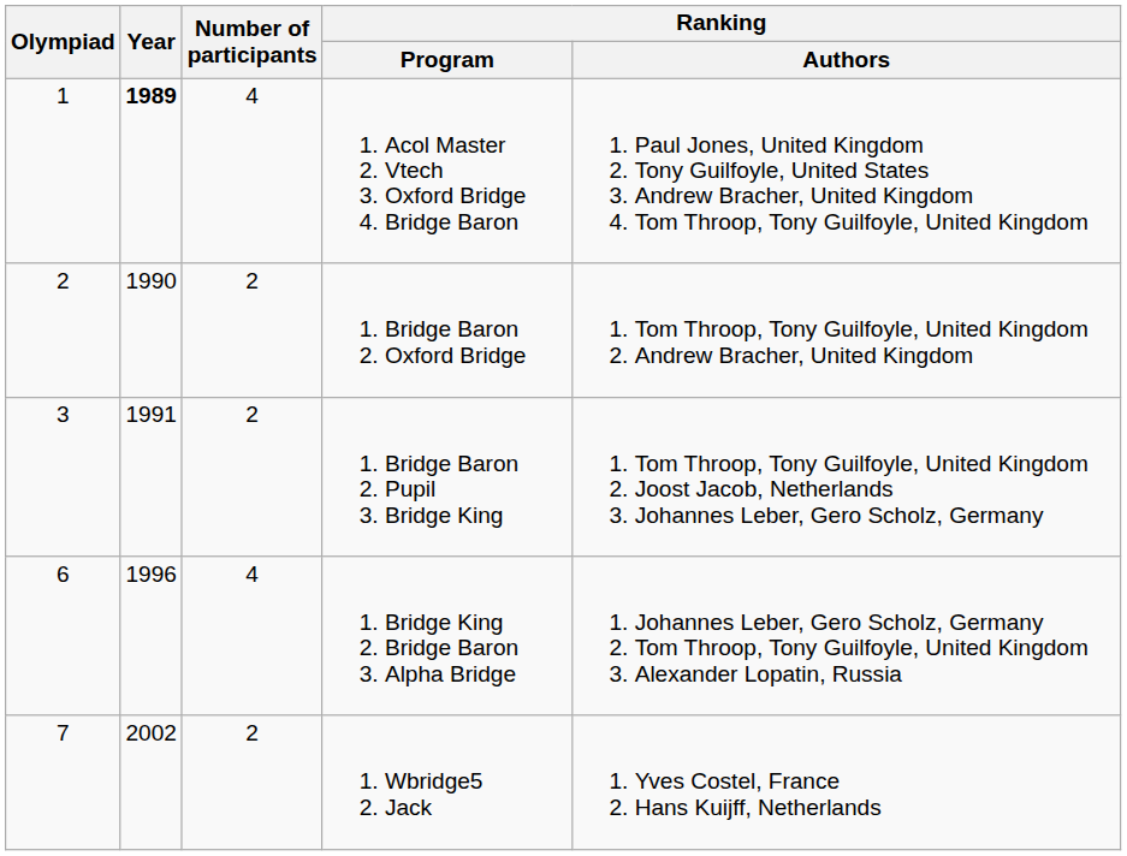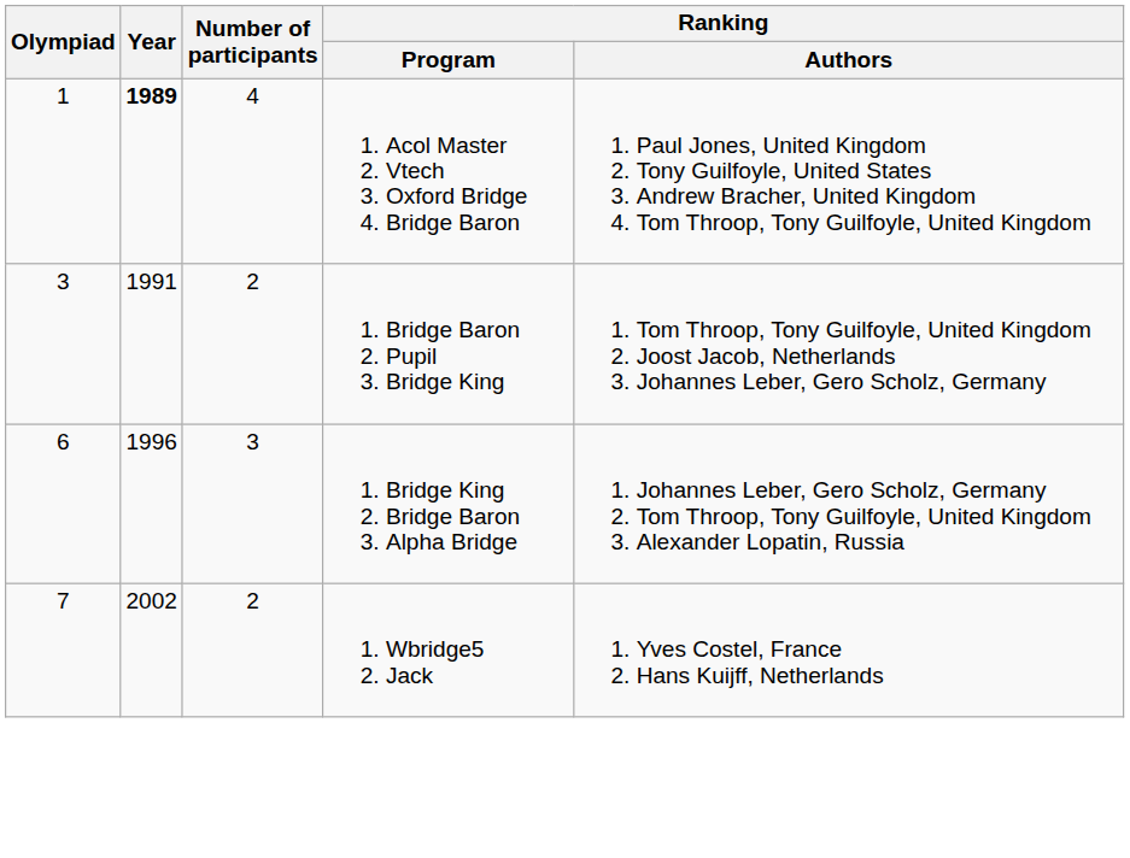- row: 2 | 1990 | 2 | Bridge Baron Oxford Bridge | Tom Throop, Tony Guilfoyle, United Kingdom Andrew Bracher, United Kingdom
Bridge King Bridge Baron Alpha Bridge | Number of participants: 4 -> 3
